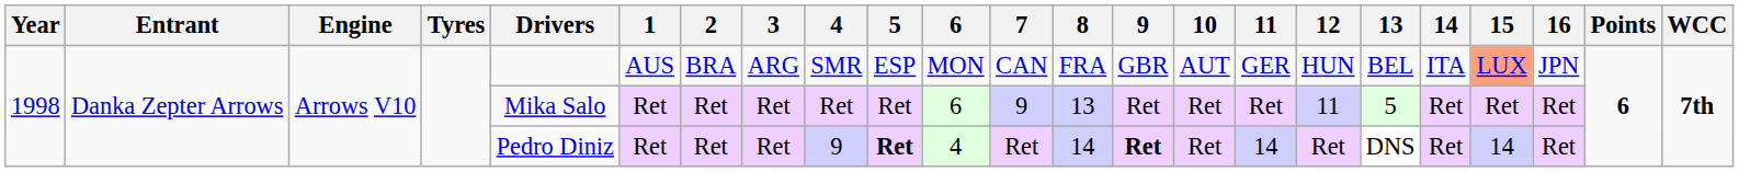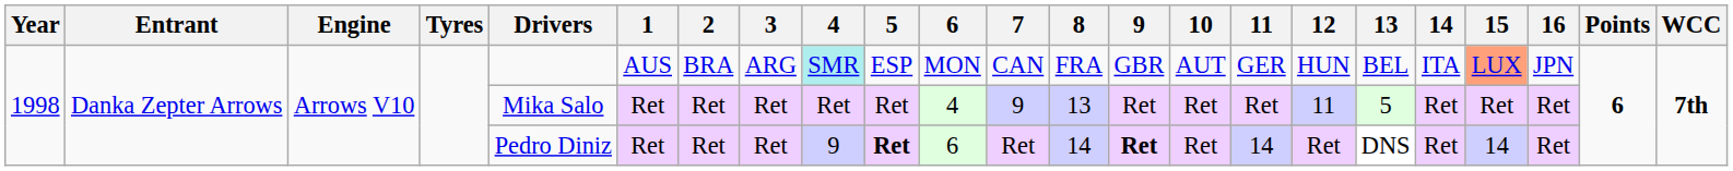row 2 | 4: no background -> paleturquoise background
row 3 | 6: 6 -> 4
row 4 | 6: 4 -> 6
